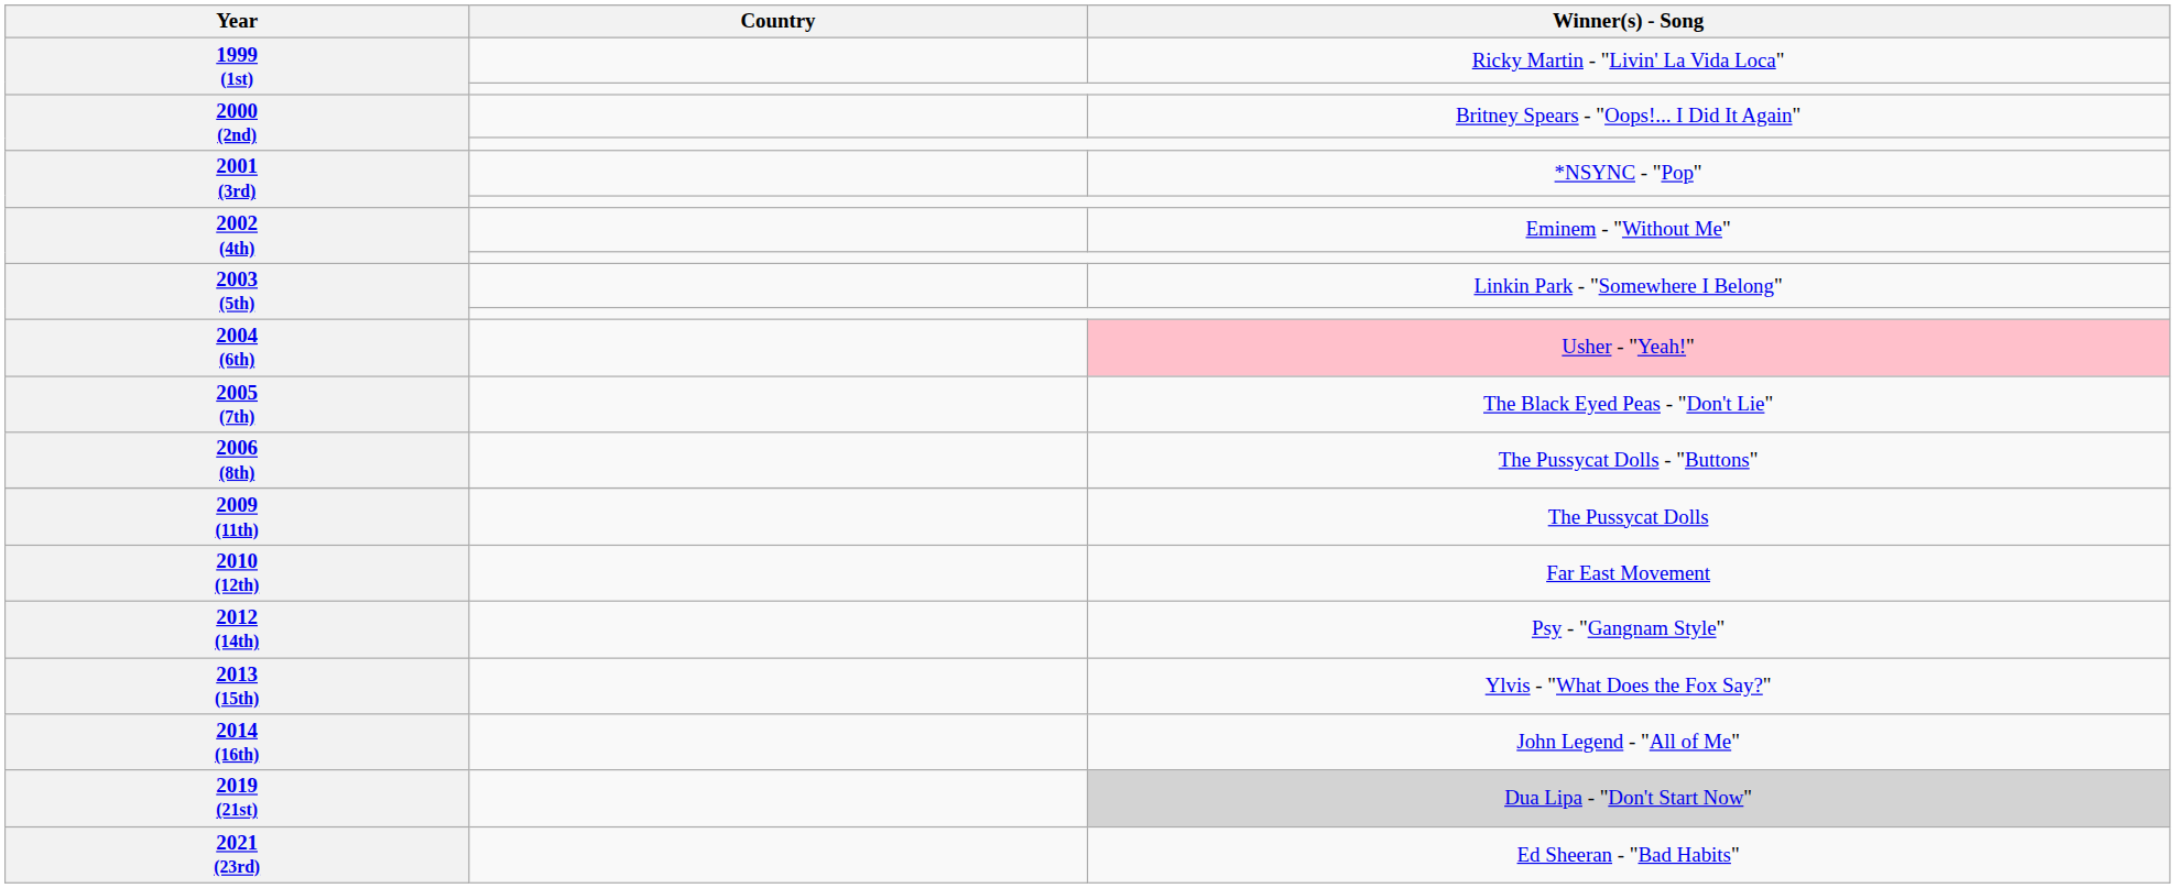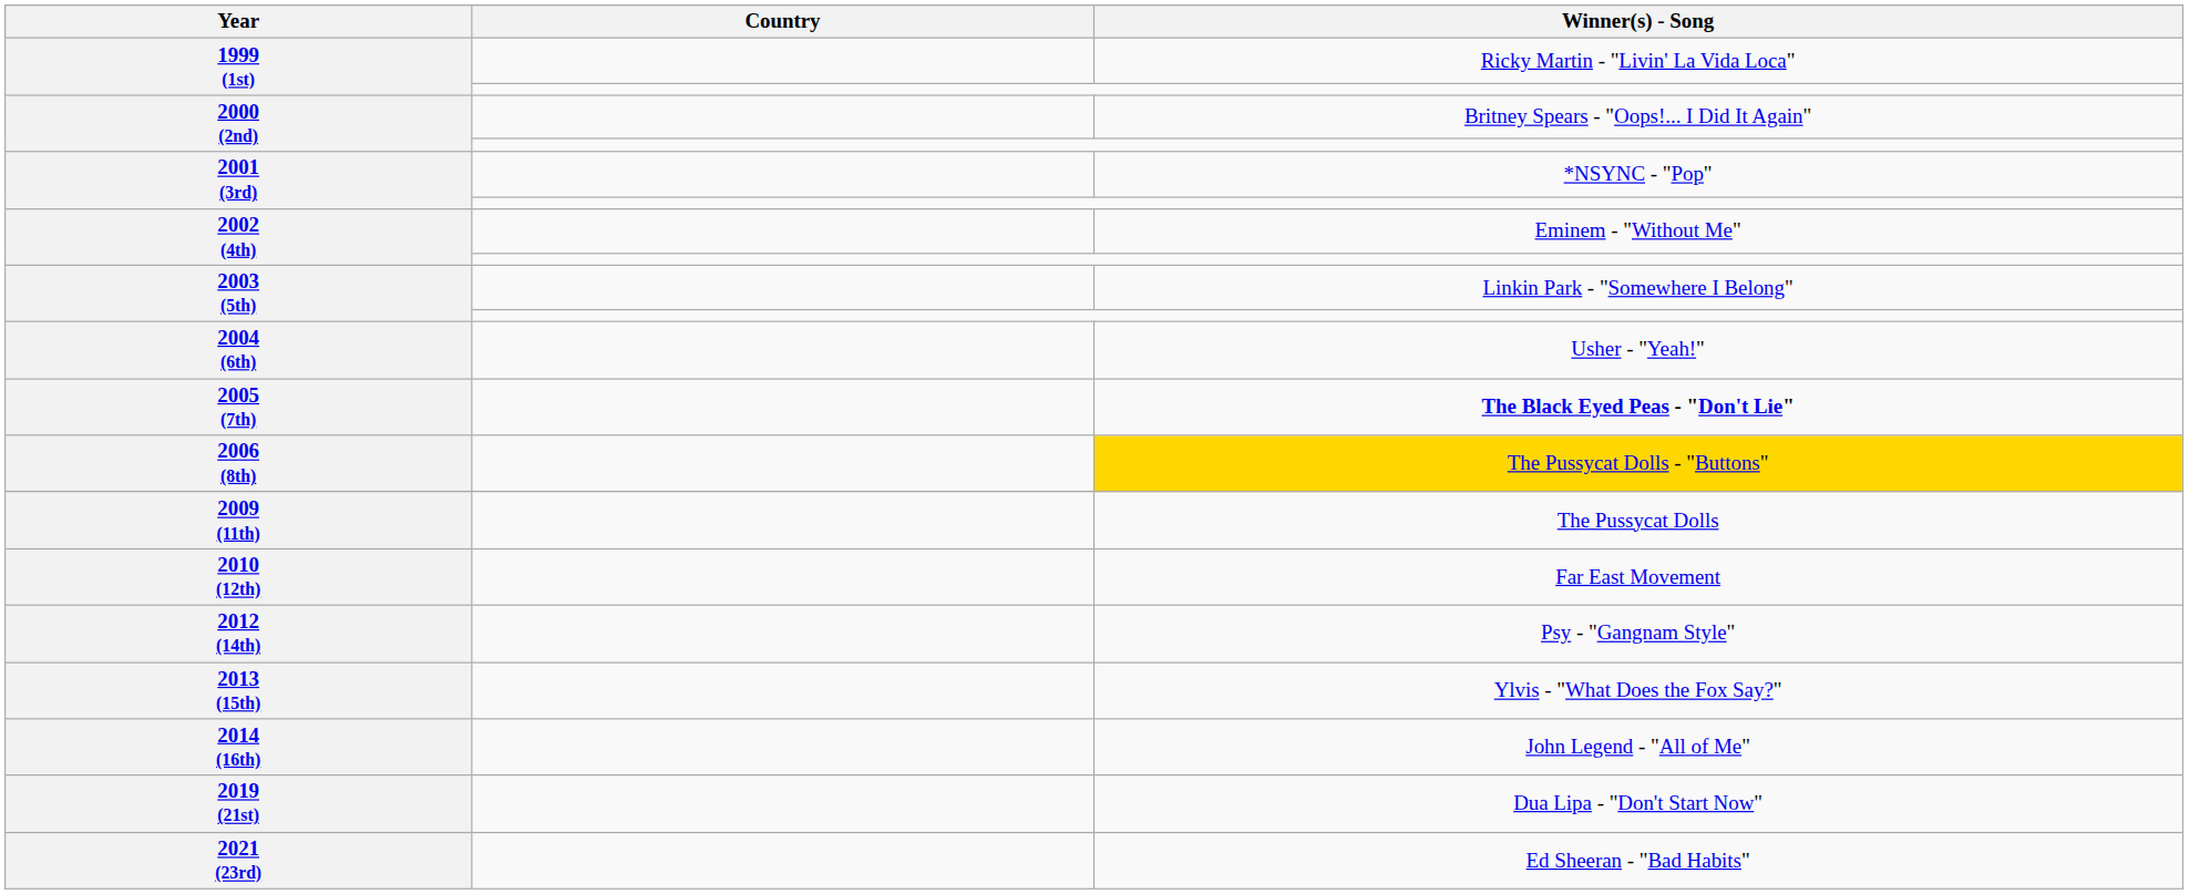Usher - "Yeah!" | Winner(s) - Song: pink background -> no background
The Black Eyed Peas - "Don't Lie" | Winner(s) - Song: normal -> bold
The Pussycat Dolls - "Buttons" | Winner(s) - Song: no background -> gold background
Dua Lipa - "Don't Start Now" | Winner(s) - Song: lightgrey background -> no background
